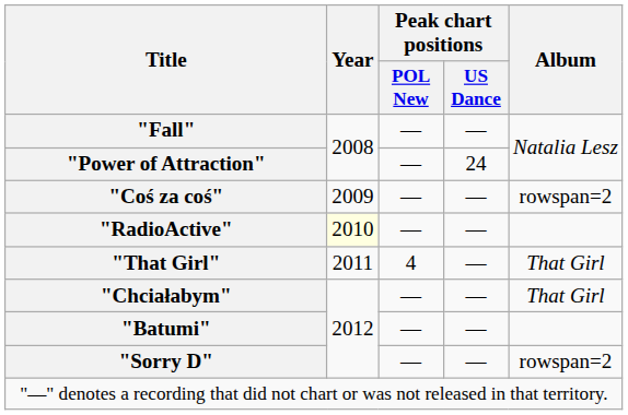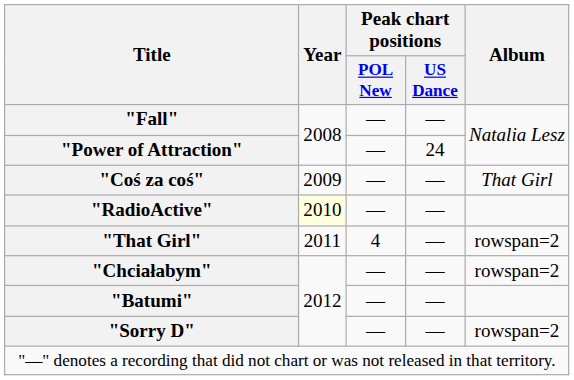"Coś za coś" | Album: rowspan=2 -> That Girl
"That Girl" | Album: That Girl -> rowspan=2
"Chciałabym" | Album: That Girl -> rowspan=2
